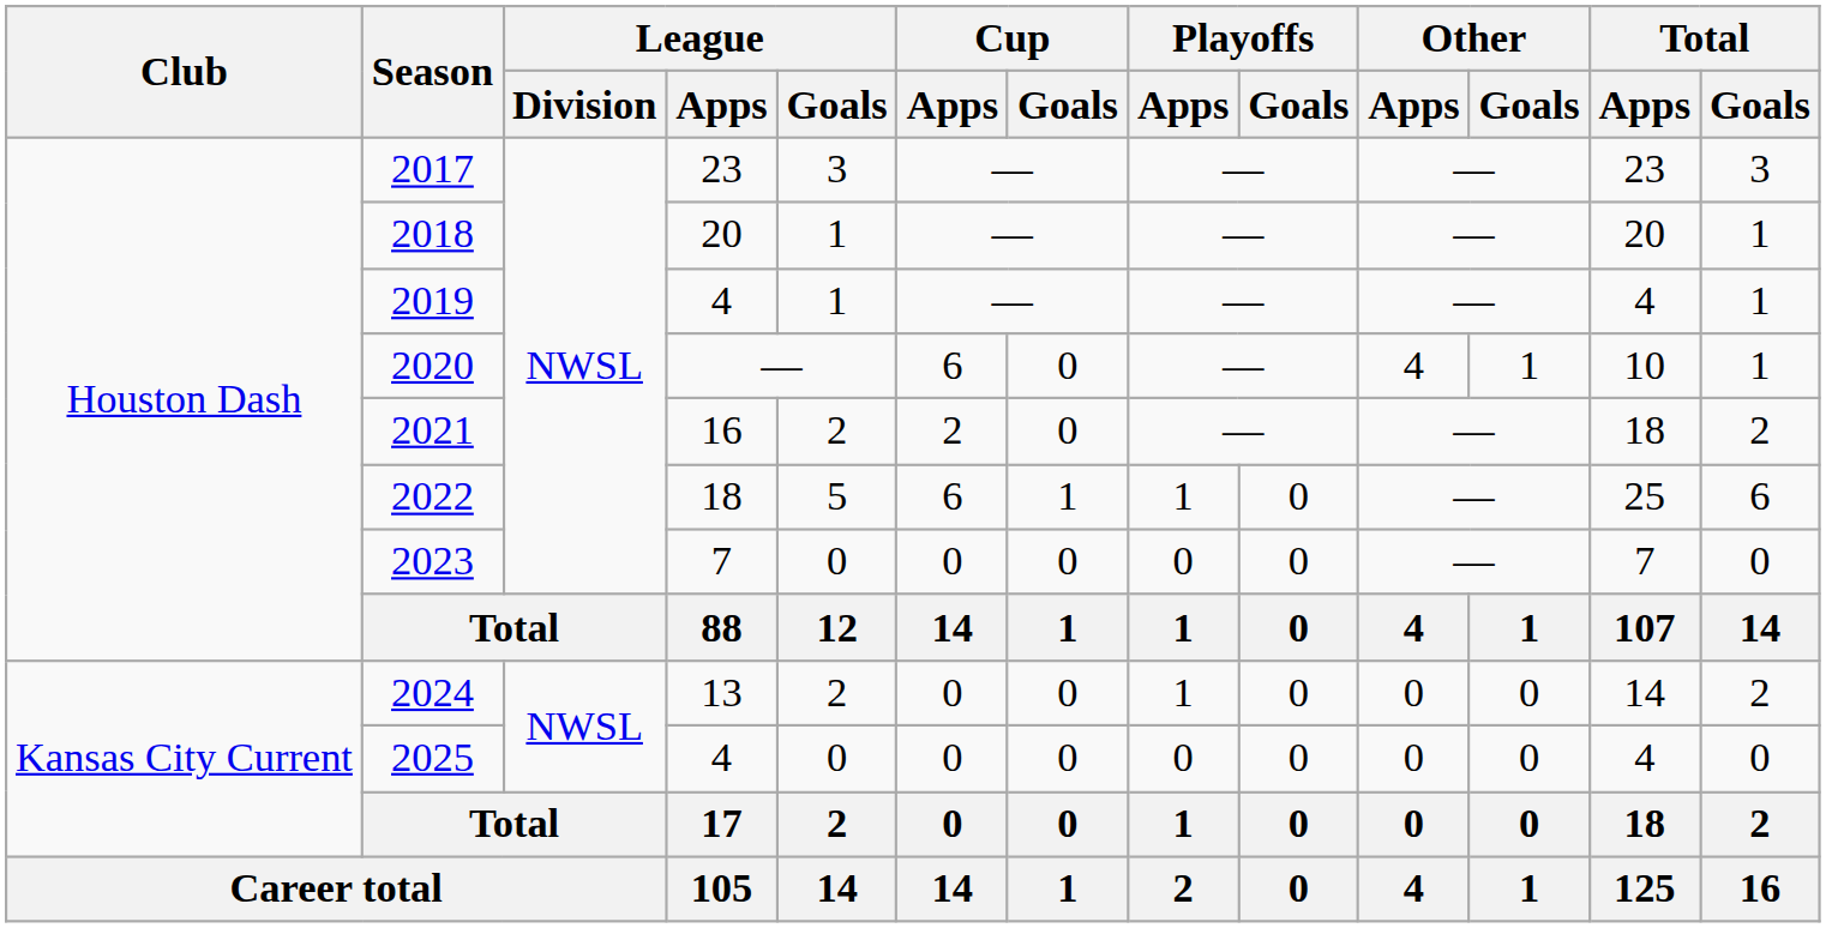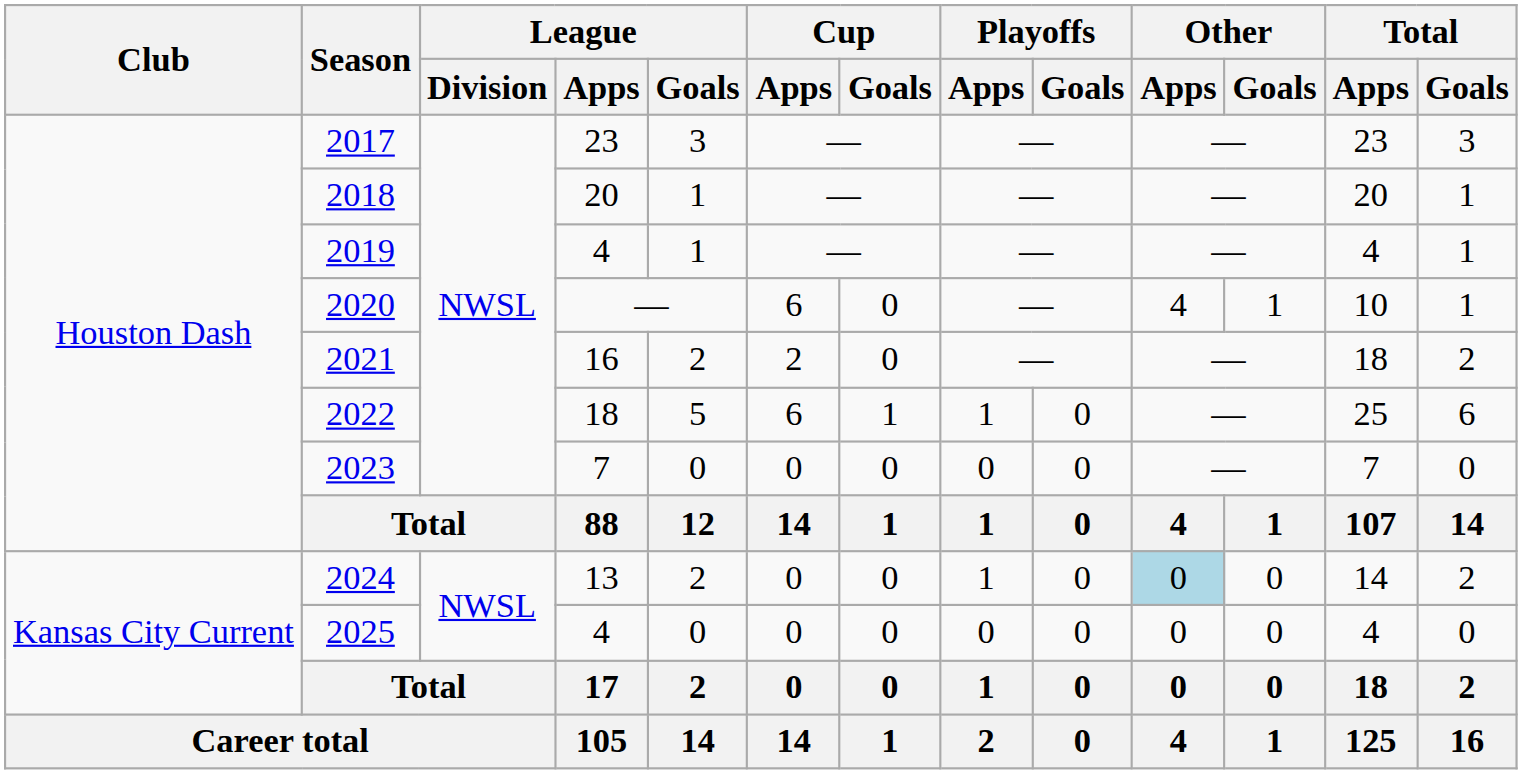2024 | Other / Apps: no background -> lightblue background
